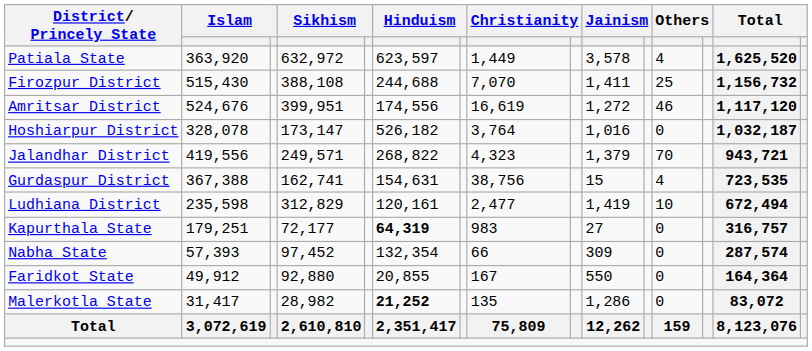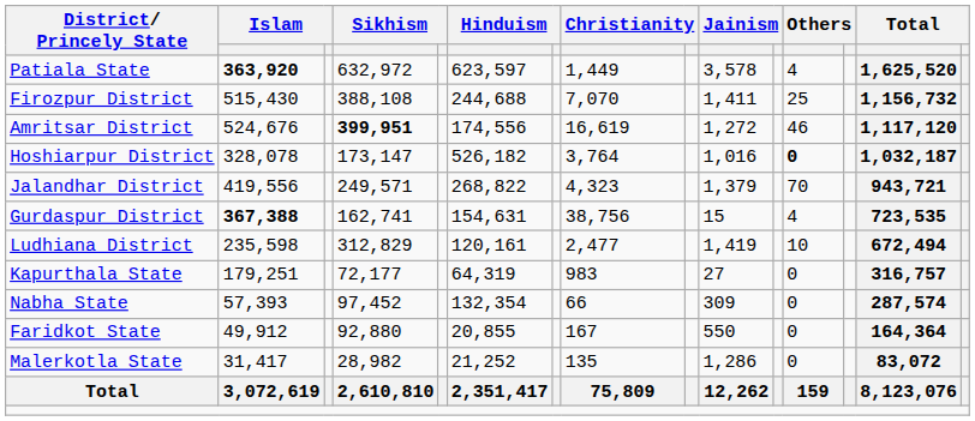Patiala State | column 2: normal -> bold
Amritsar District | column 4: normal -> bold
Hoshiarpur District | column 12: normal -> bold
Gurdaspur District | column 2: normal -> bold
Kapurthala State | column 6: bold -> normal
Malerkotla State | column 6: bold -> normal
